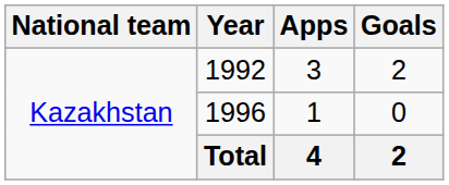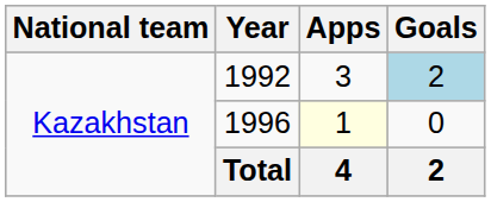1992 | Goals: no background -> lightblue background
1996 | Apps: no background -> lightyellow background
